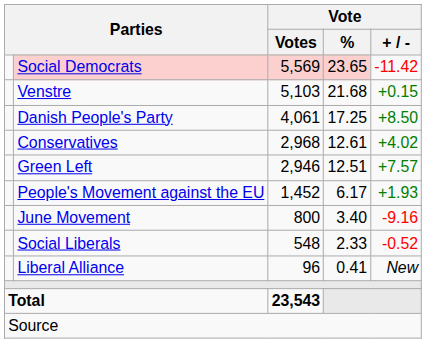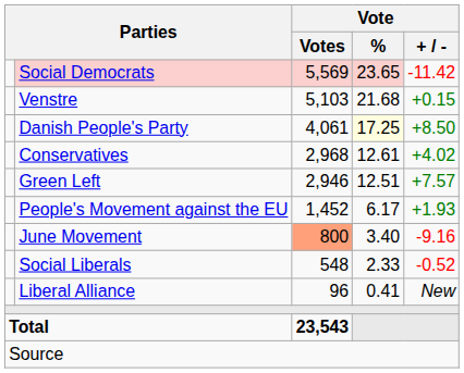Danish People's Party | Vote / %: no background -> lightyellow background
June Movement | Vote / Votes: no background -> lightsalmon background
